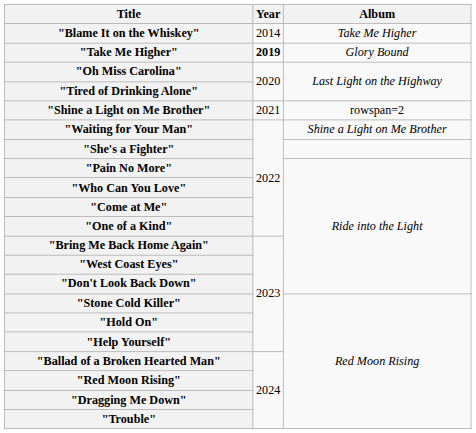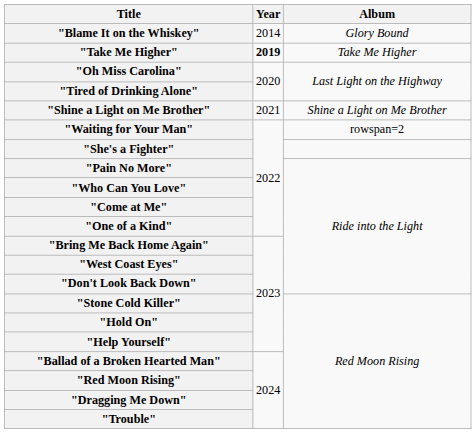"Blame It on the Whiskey" | Album: Take Me Higher -> Glory Bound
"Take Me Higher" | Album: Glory Bound -> Take Me Higher
"Shine a Light on Me Brother" | Album: rowspan=2 -> Shine a Light on Me Brother
"Waiting for Your Man" | Album: Shine a Light on Me Brother -> rowspan=2
